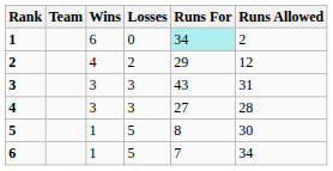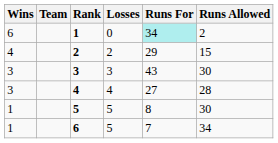columns swapped: Rank <-> Wins
row 3 | Runs Allowed: 12 -> 15
row 4 | Runs Allowed: 31 -> 30
row 5 | Losses: 3 -> 4
